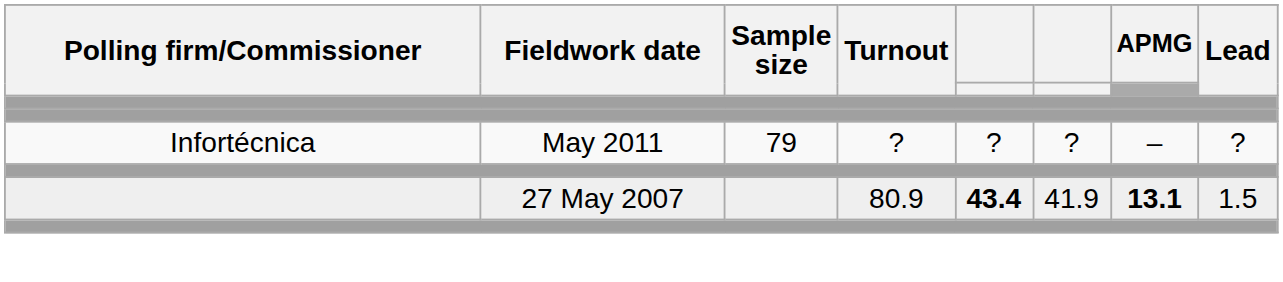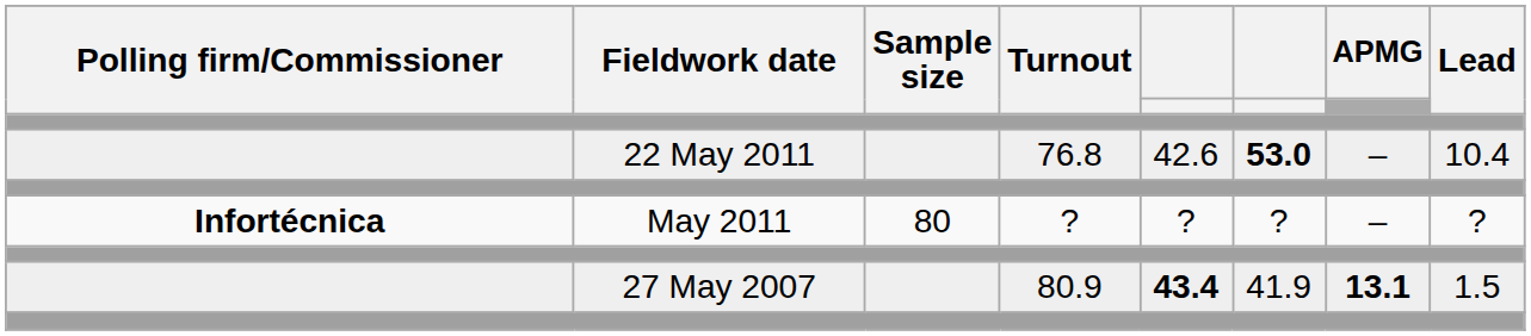+ row: 22 May 2011 | 76.8 | 42.6 | 53.0 | – | 10.4
May 2011 | Polling firm/Commissioner: normal -> bold
May 2011 | Sample size: 79 -> 80
